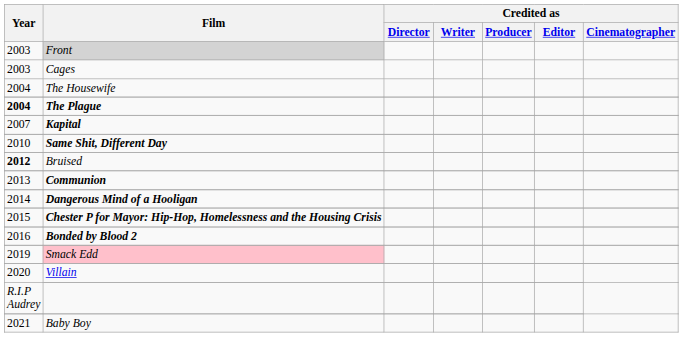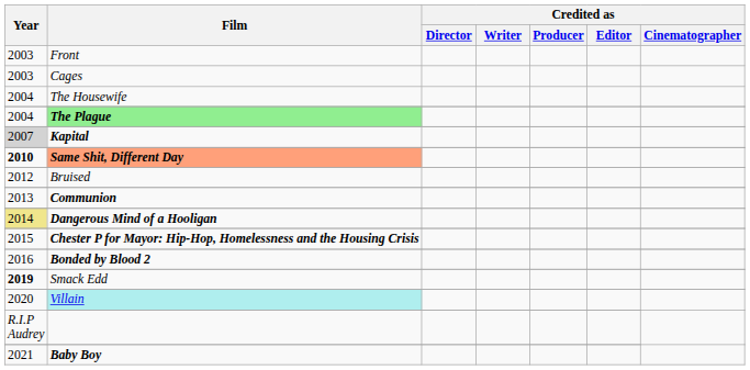Front | Film: lightgrey background -> no background
The Plague | Year: bold -> normal
The Plague | Film: no background -> lightgreen background
Kapital | Year: no background -> lightgrey background
Same Shit, Different Day | Year: normal -> bold
Same Shit, Different Day | Film: no background -> lightsalmon background
Bruised | Year: bold -> normal
Dangerous Mind of a Hooligan | Year: no background -> khaki background
Smack Edd | Year: normal -> bold
Smack Edd | Film: pink background -> no background
Villain | Film: no background -> paleturquoise background
Baby Boy | Film: normal -> bold
